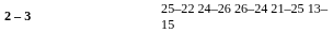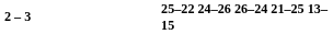row 1 | column 2: normal -> bold
